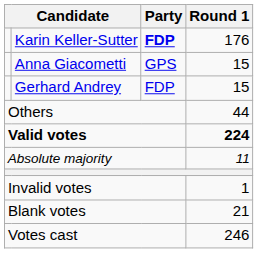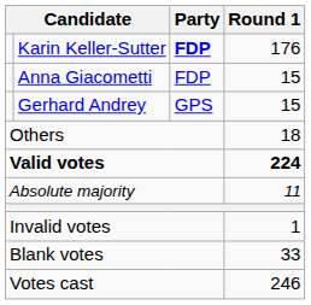Anna Giacometti | Party: GPS -> FDP
Gerhard Andrey | Party: FDP -> GPS
Others | Round 1: 44 -> 18
Blank votes | Round 1: 21 -> 33
